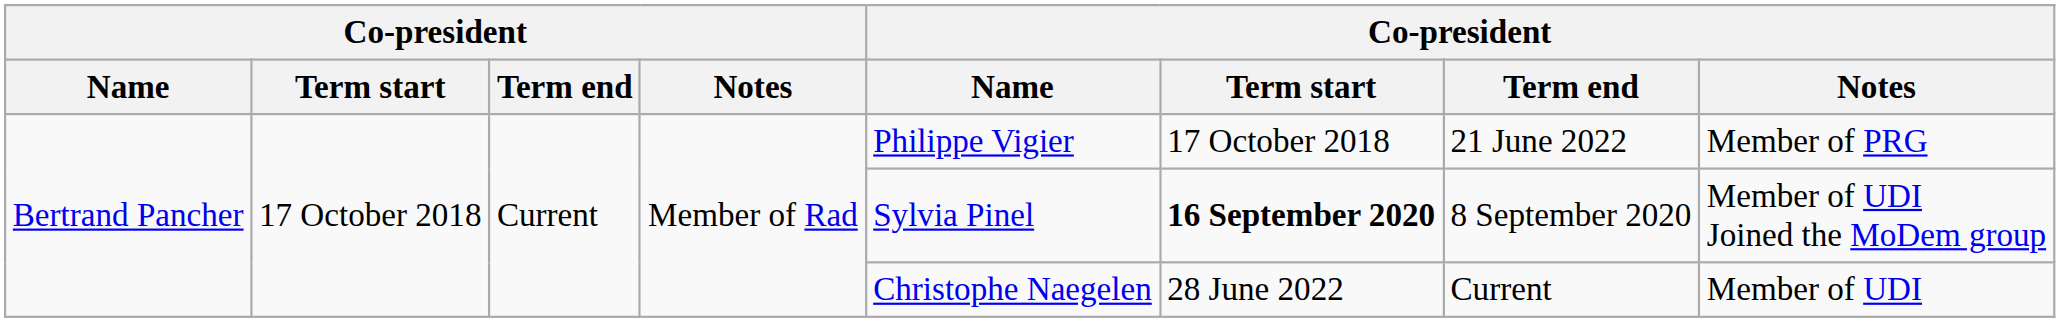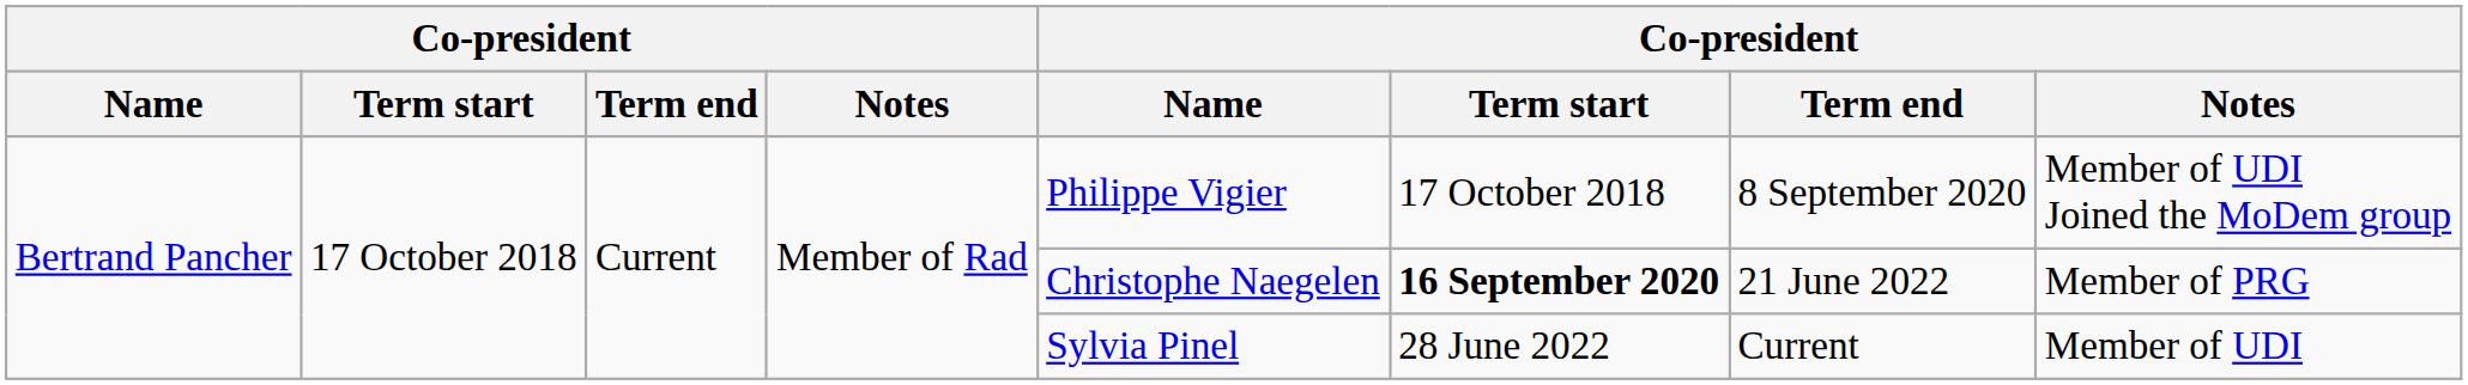row 3 | column 7: 21 June 2022 -> 8 September 2020
row 3 | column 8: Member of PRG -> Member of UDI Joined the MoDem group
row 4 | column 5: Sylvia Pinel -> Christophe Naegelen
row 4 | column 7: 8 September 2020 -> 21 June 2022
row 4 | column 8: Member of UDI Joined the MoDem group -> Member of PRG
row 5 | column 5: Christophe Naegelen -> Sylvia Pinel
